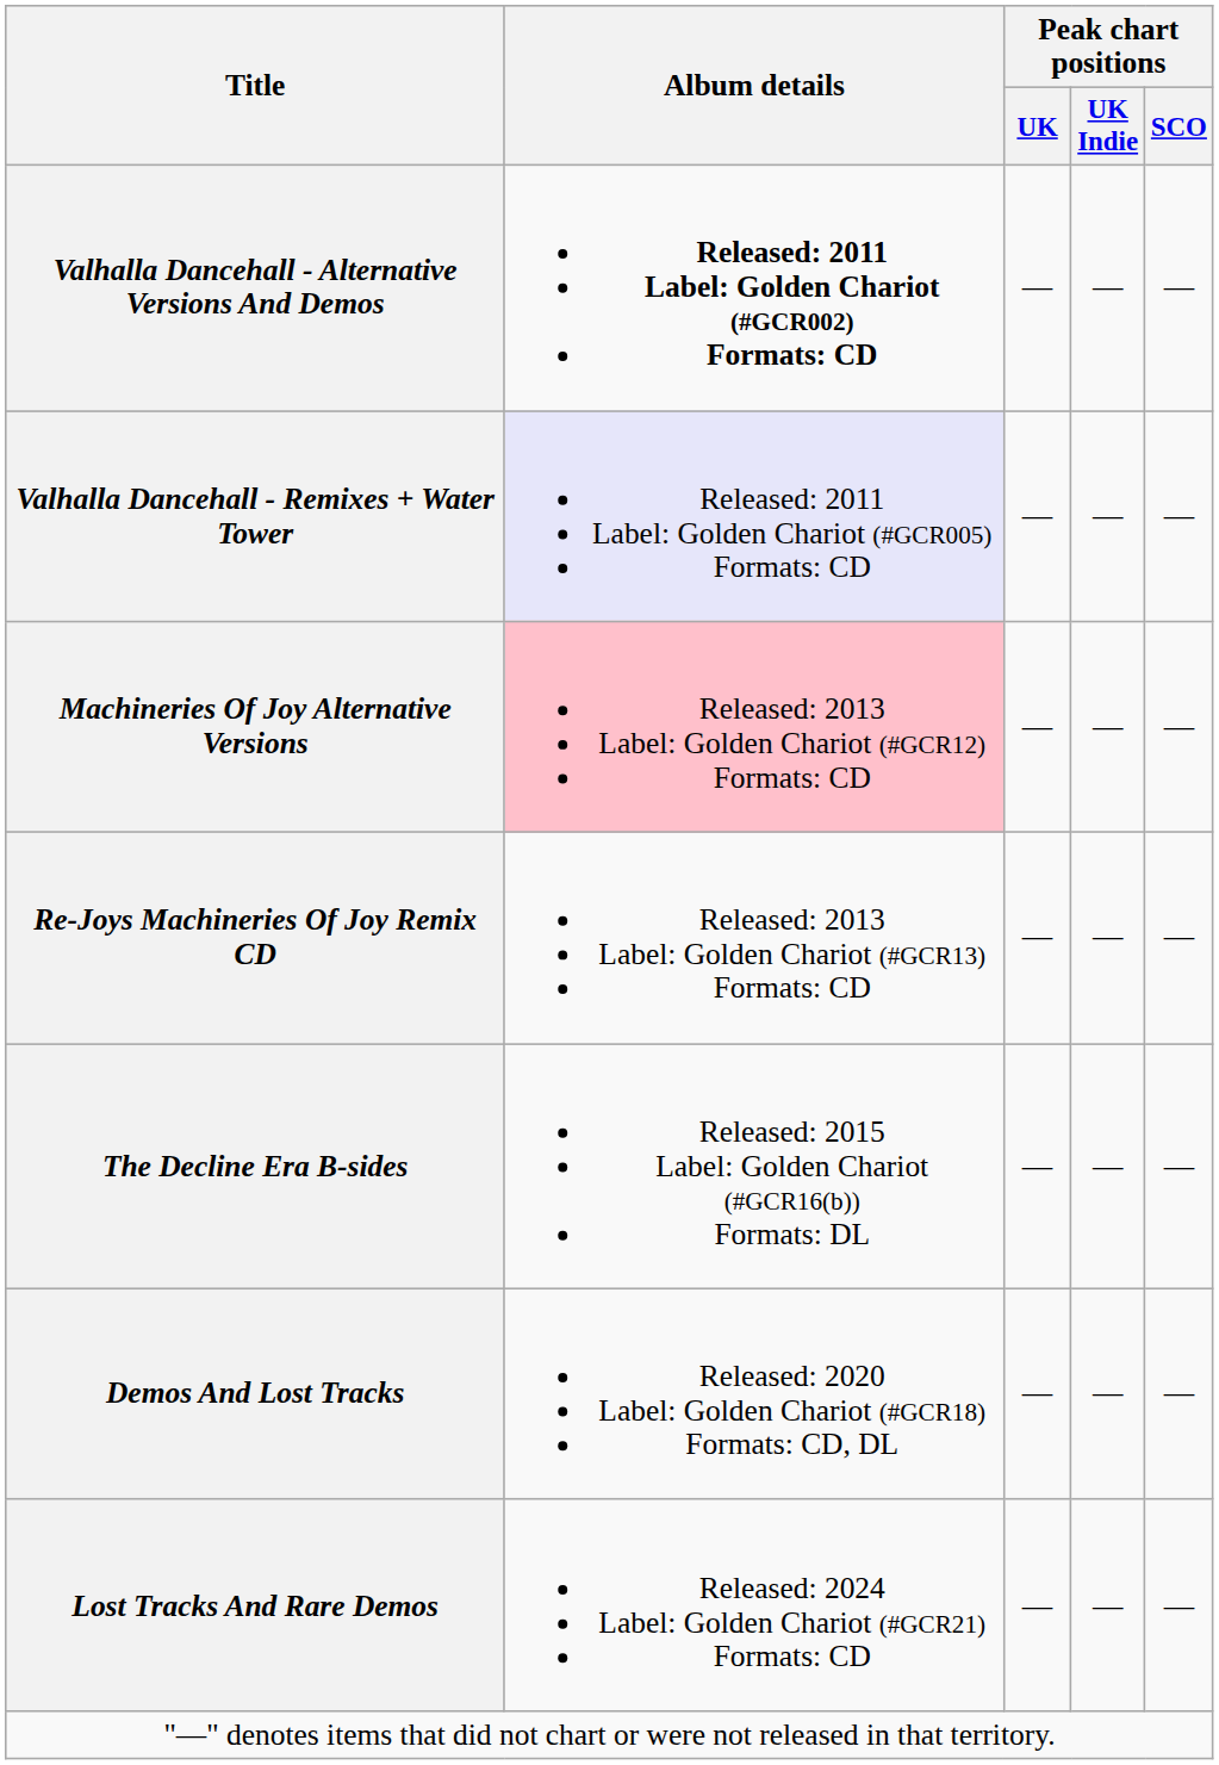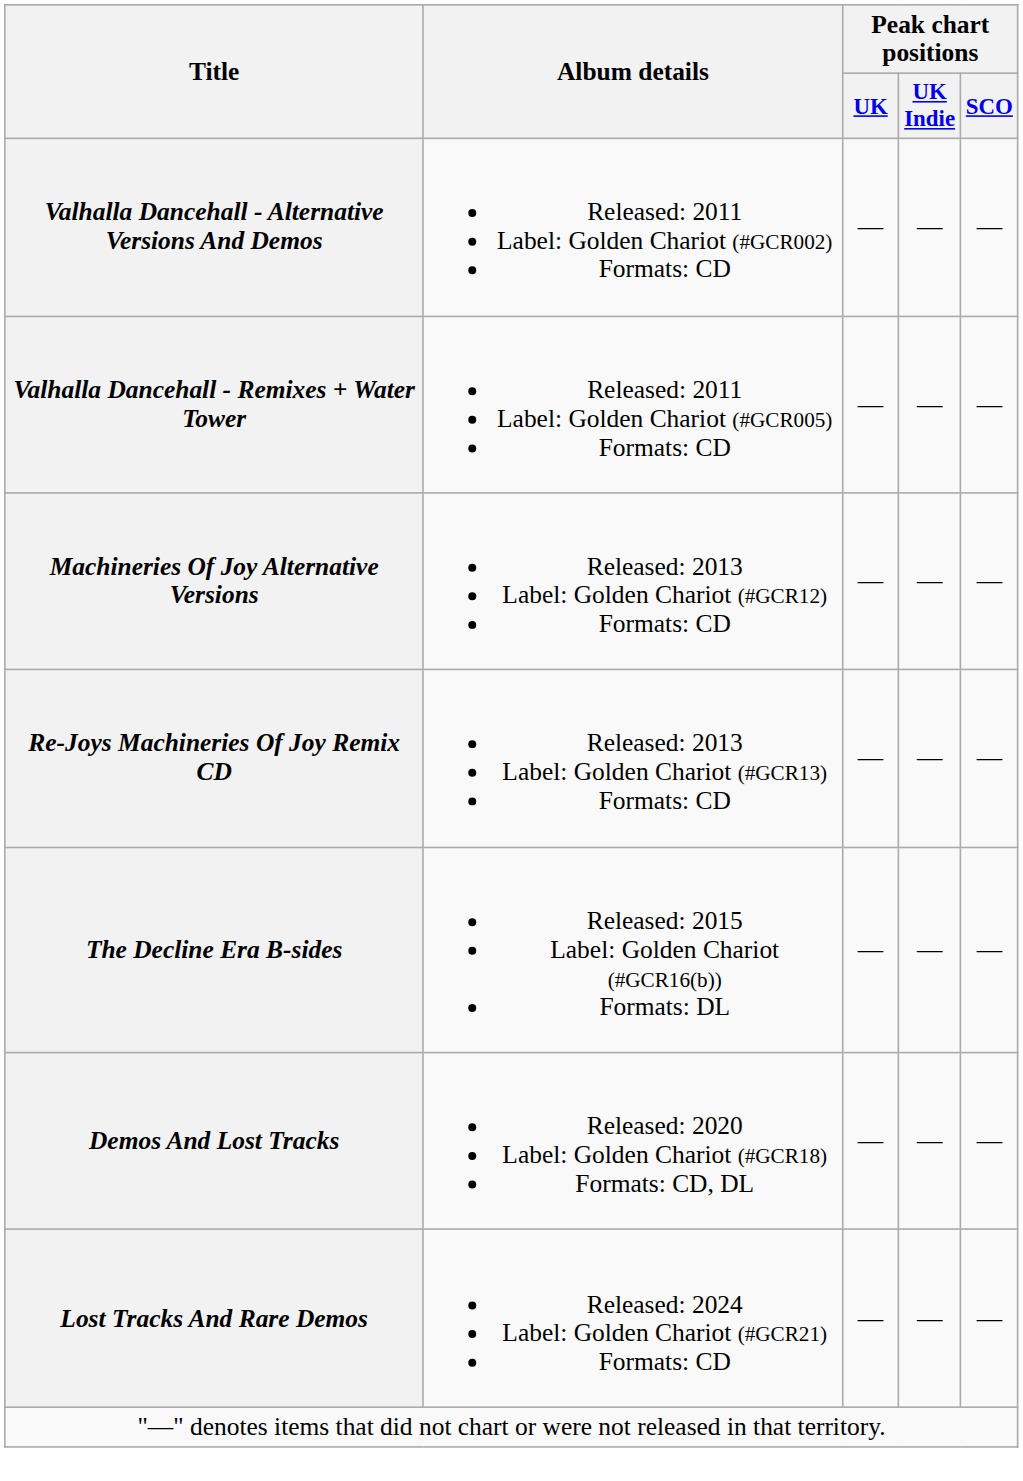Valhalla Dancehall - Alternative Versions And Demos | Album details: bold -> normal
Valhalla Dancehall - Remixes + Water Tower | Album details: lavender background -> no background
Machineries Of Joy Alternative Versions | Album details: pink background -> no background
